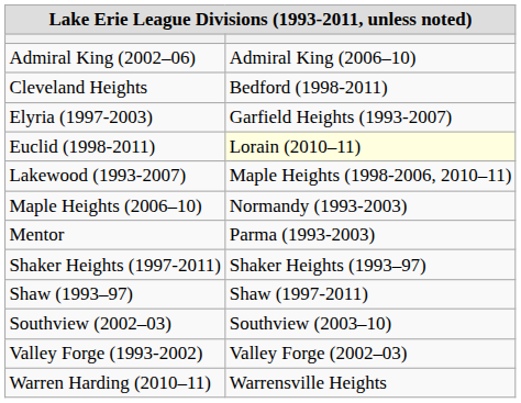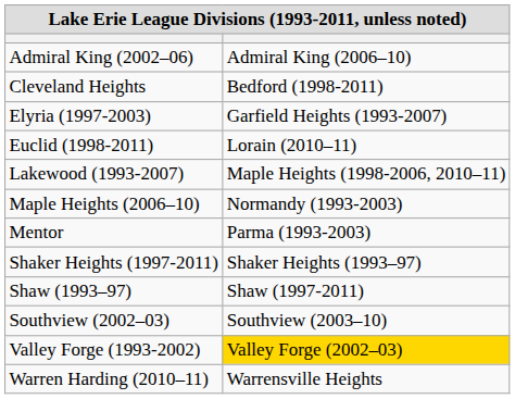Euclid (1998-2011) | column 2: lightyellow background -> no background
Valley Forge (1993-2002) | column 2: no background -> gold background
